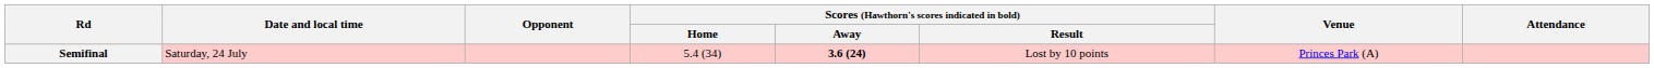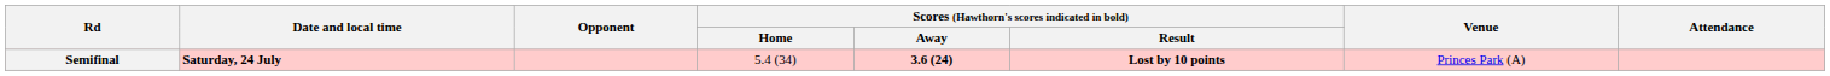Semifinal | Date and local time: normal -> bold
Semifinal | Scores (Hawthorn's scores indicated in bold) / Result: normal -> bold
